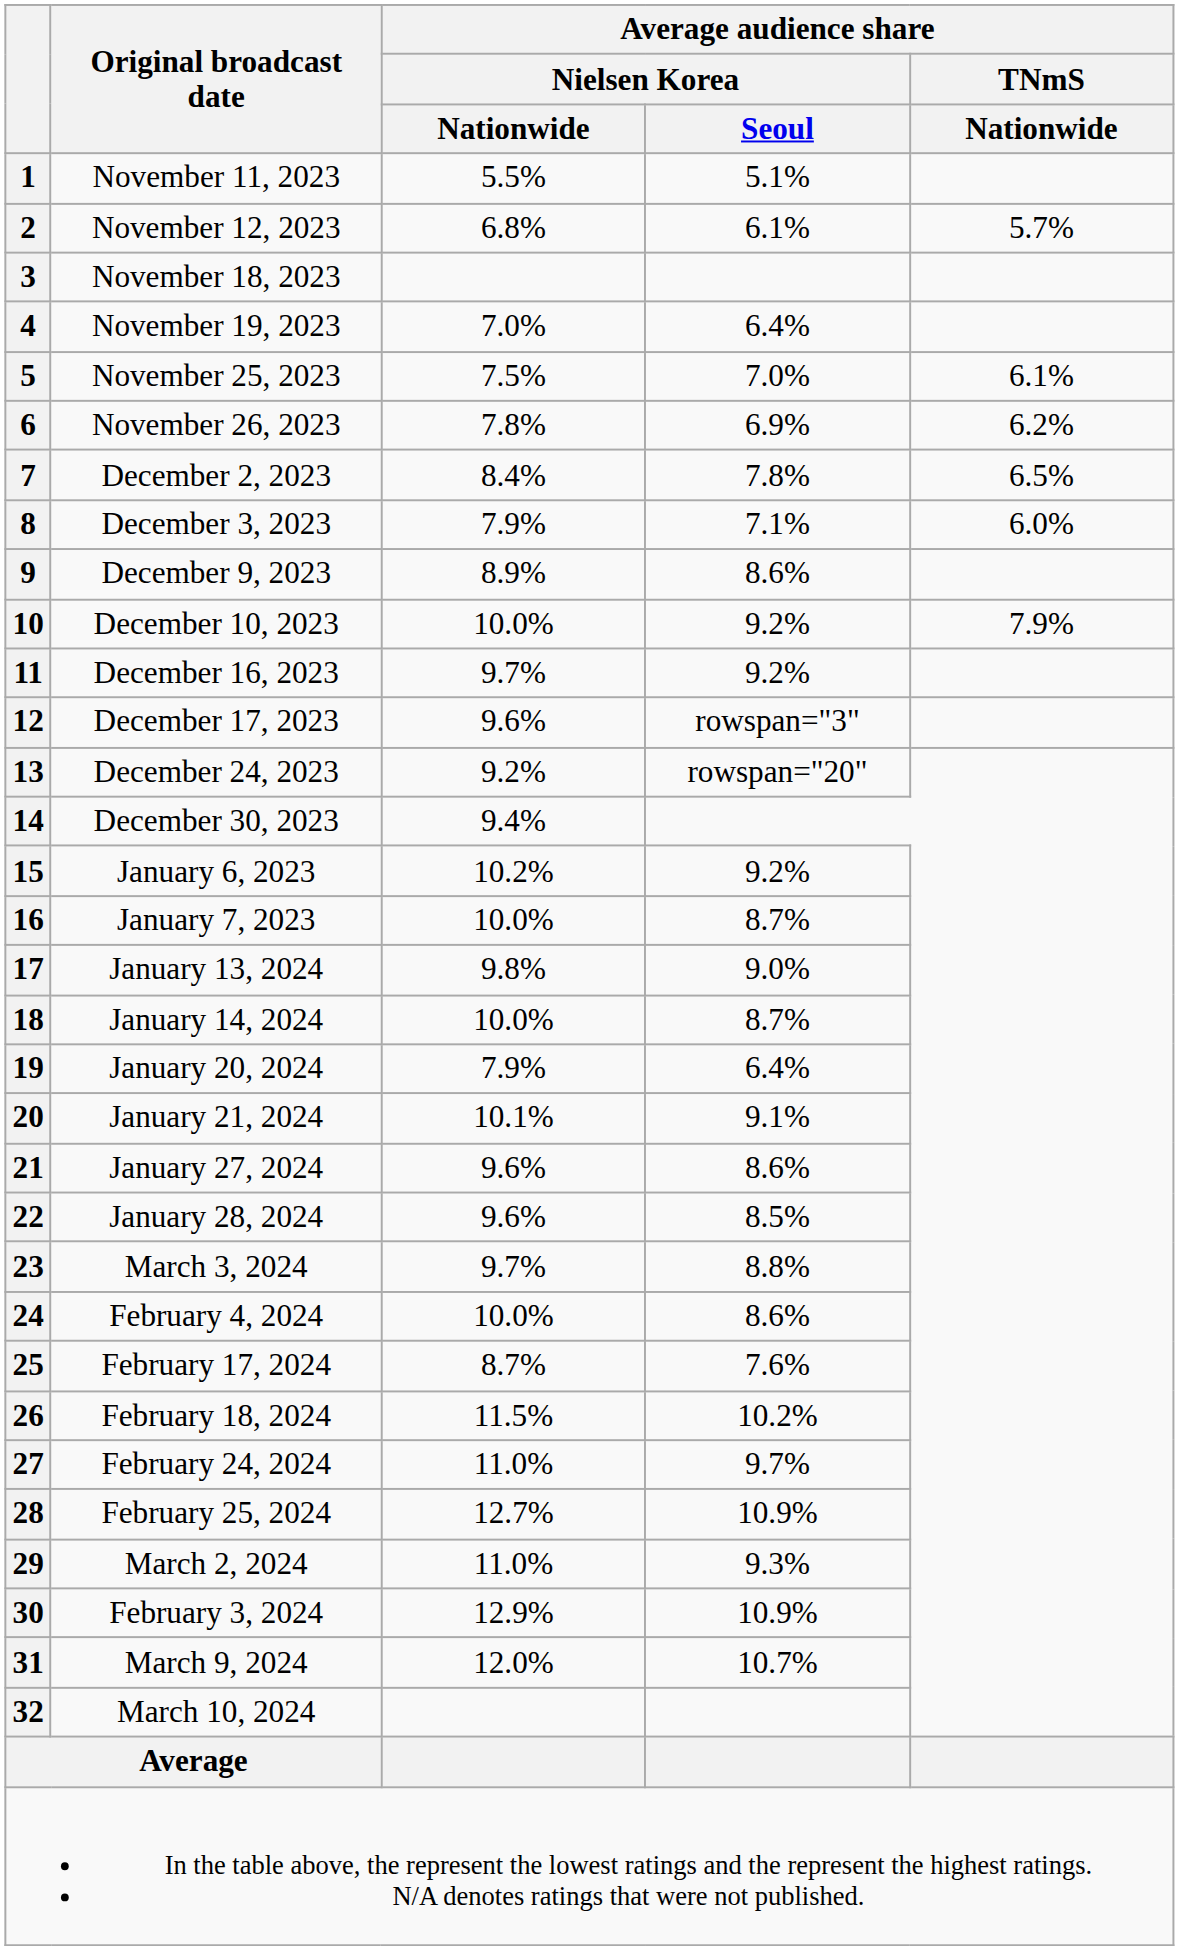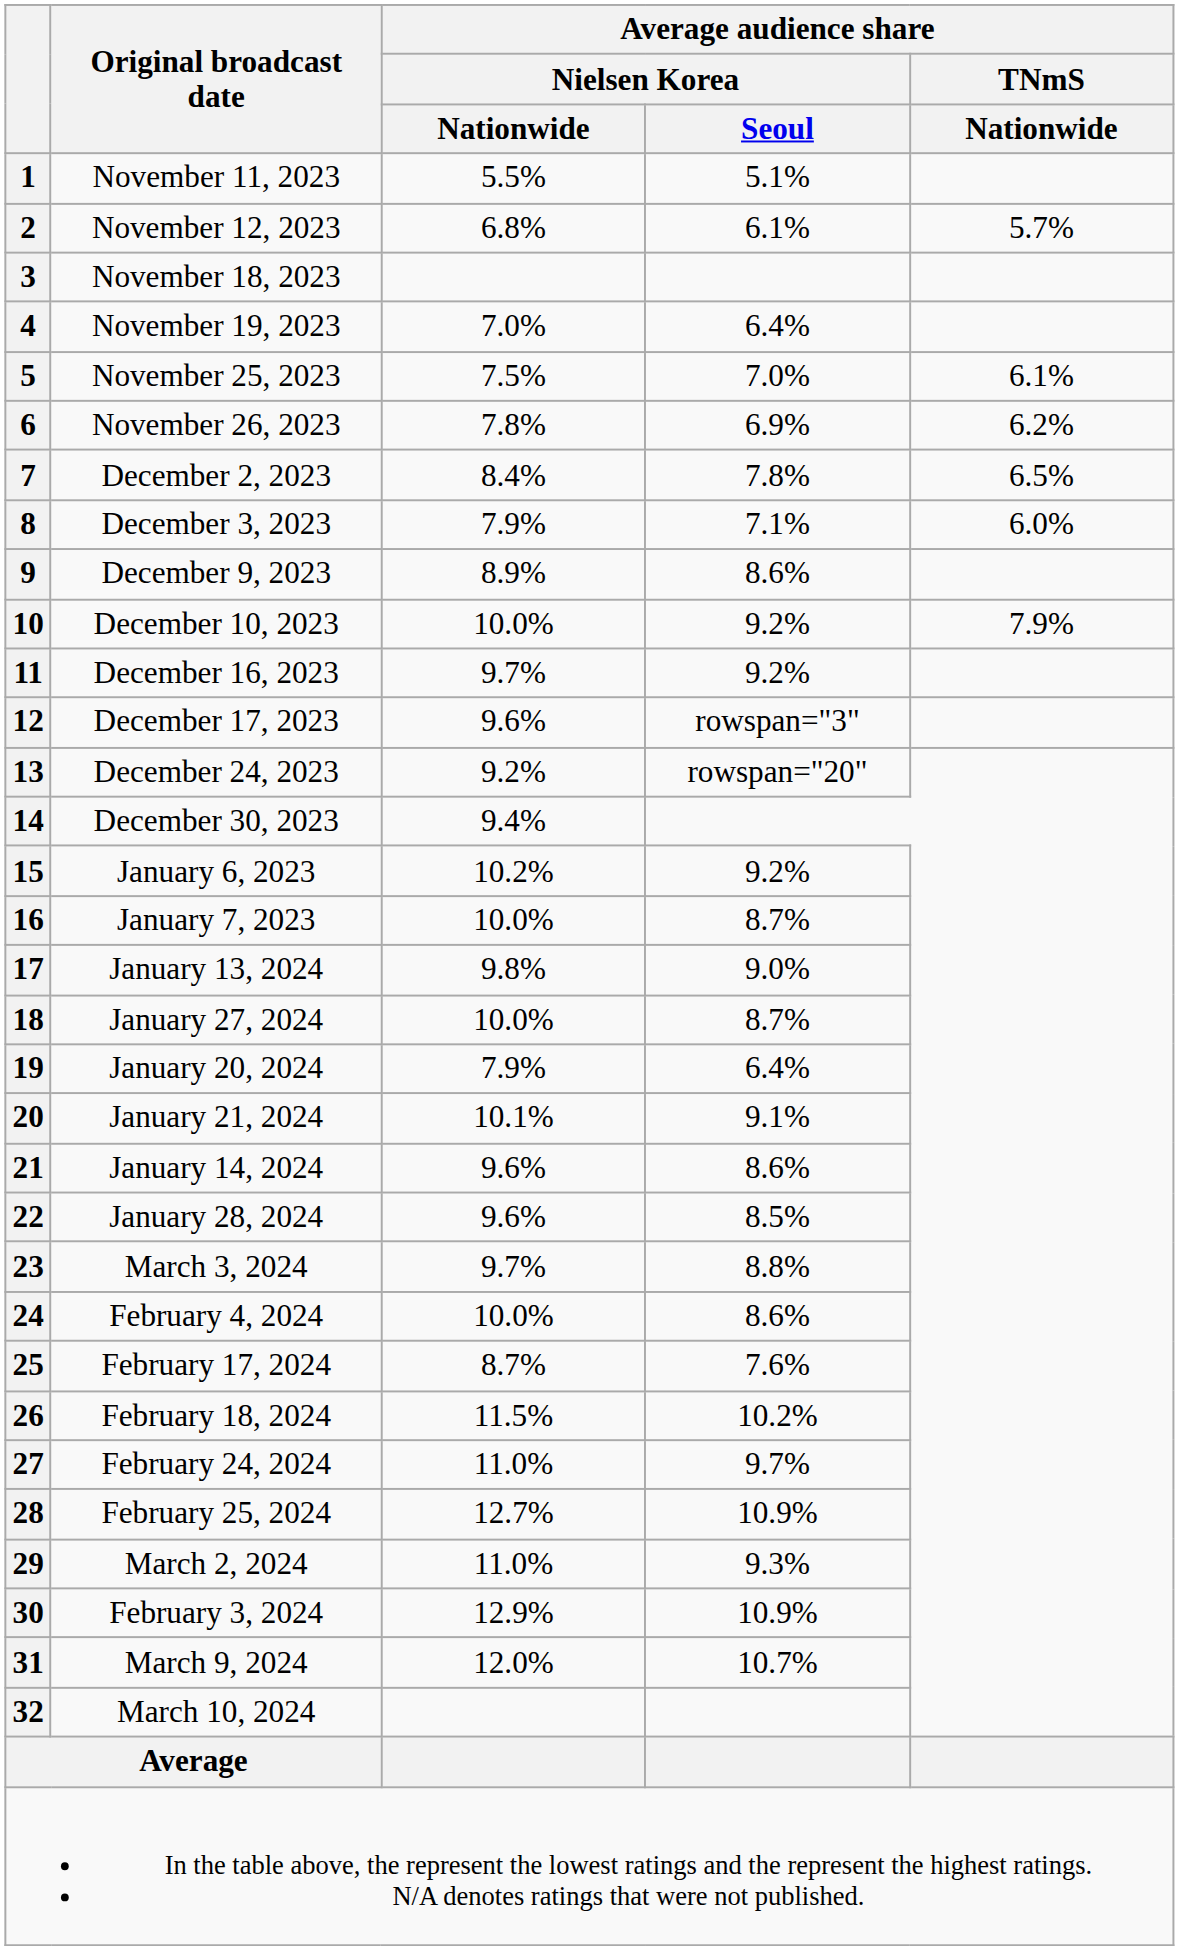18 | Original broadcast date: January 14, 2024 -> January 27, 2024
21 | Original broadcast date: January 27, 2024 -> January 14, 2024
